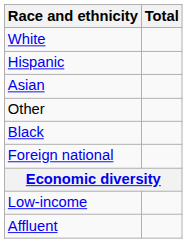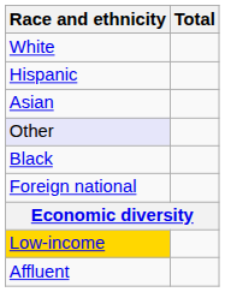Other | Race and ethnicity: no background -> lavender background
Low-income | Race and ethnicity: no background -> gold background
